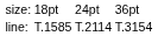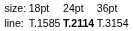line: | column 3: normal -> bold
